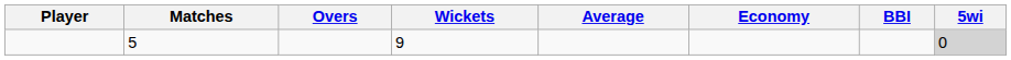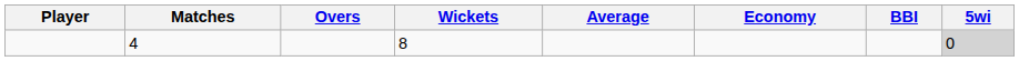row 2 | Matches: 5 -> 4
row 2 | Wickets: 9 -> 8
